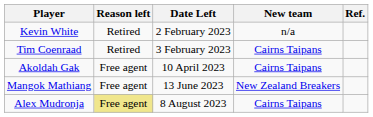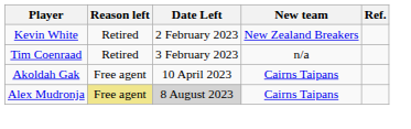Kevin White | New team: n/a -> New Zealand Breakers
Tim Coenraad | New team: Cairns Taipans -> n/a
- row: Mangok Mathiang | Free agent | 13 June 2023 | New Zealand Breakers
Alex Mudronja | Date Left: no background -> lightgrey background
